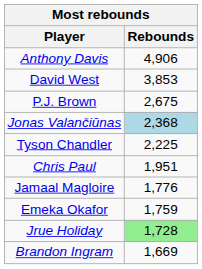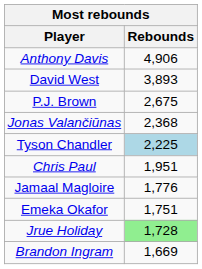David West | Rebounds: 3,853 -> 3,893
Jonas Valančiūnas | Rebounds: lightblue background -> no background
Tyson Chandler | Rebounds: no background -> lightblue background
Emeka Okafor | Rebounds: 1,759 -> 1,751
